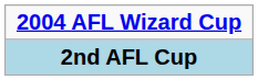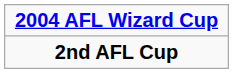row 2 | column 1: lightblue background -> no background
